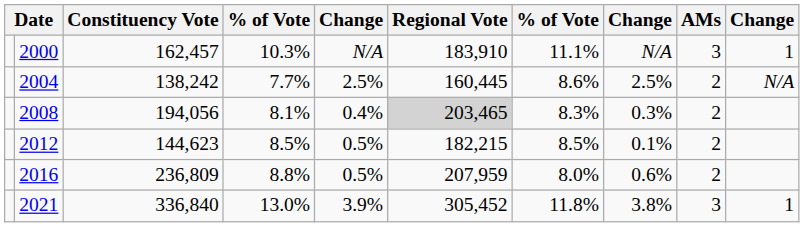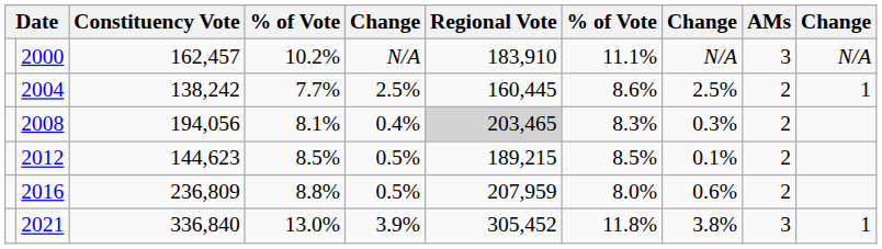2000 | column 4: 10.3% -> 10.2%
2000 | column 10: 1 -> N/A
2004 | column 10: N/A -> 1
2012 | Regional Vote: 182,215 -> 189,215
